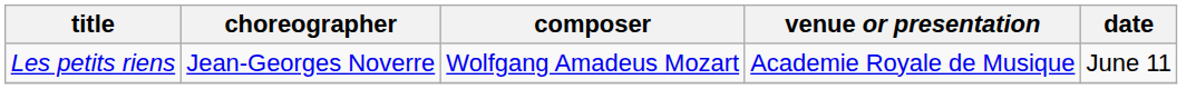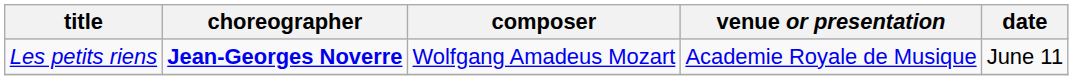Les petits riens | choreographer: normal -> bold
